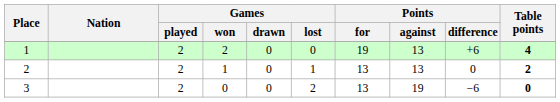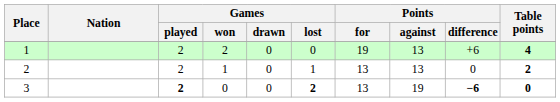3 | Games / played: normal -> bold
3 | Games / lost: normal -> bold
3 | Points / difference: normal -> bold
